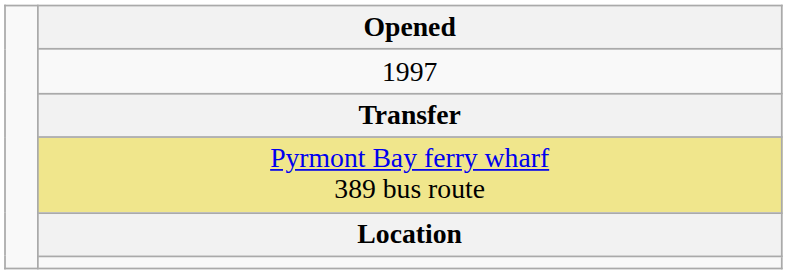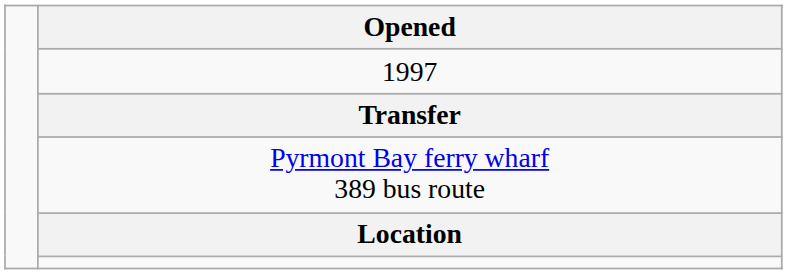Pyrmont Bay ferry wharf 389 bus route | Opened: khaki background -> no background
